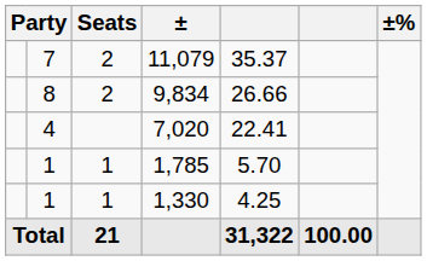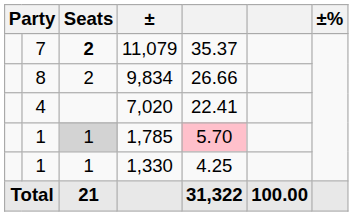11,079 | Seats: normal -> bold
1,785 | Seats: no background -> lightgrey background
1,785 | column 5: no background -> pink background
